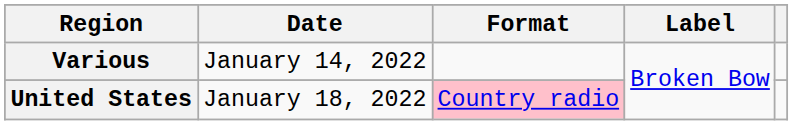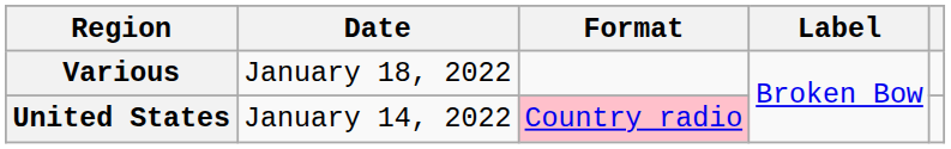Various | Date: January 14, 2022 -> January 18, 2022
United States | Date: January 18, 2022 -> January 14, 2022
